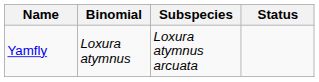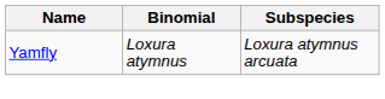- column: Status
